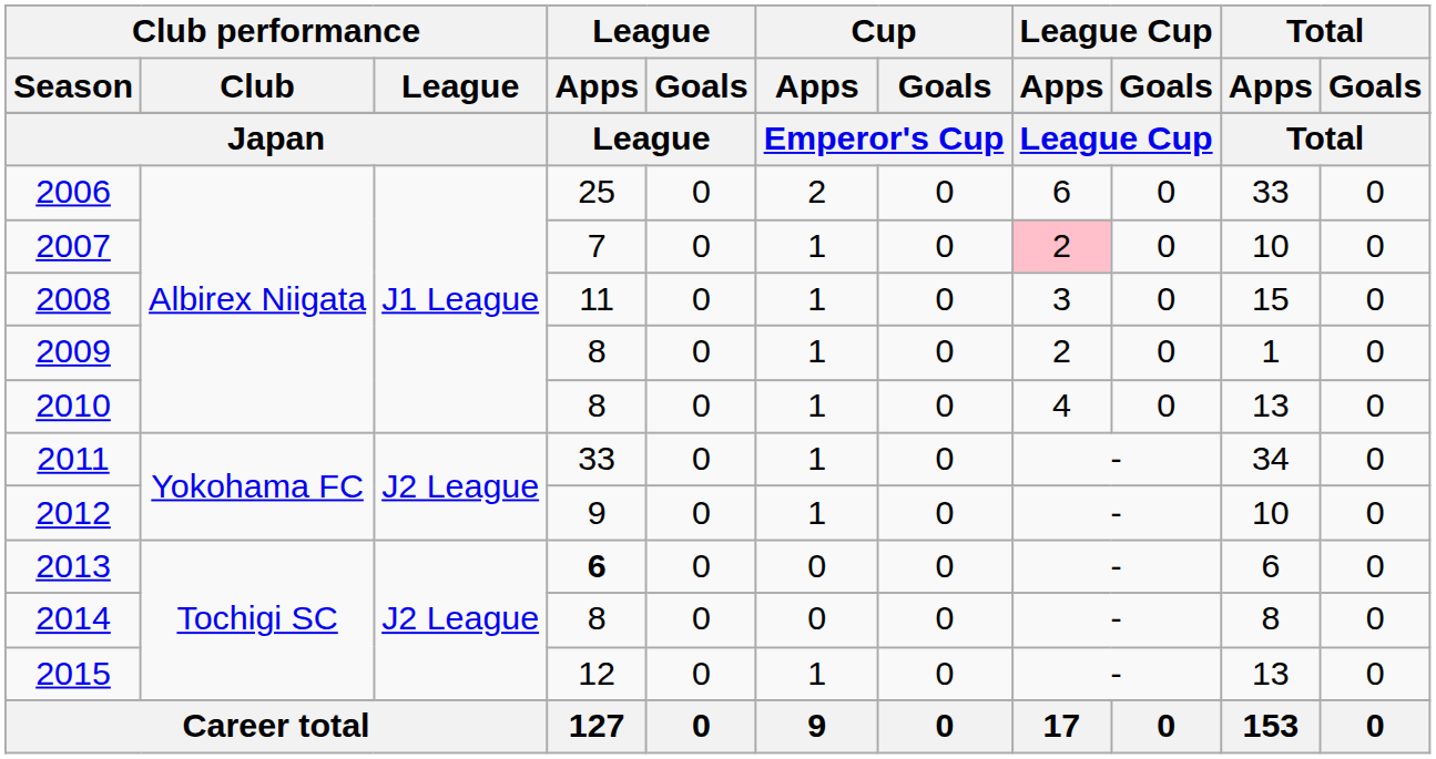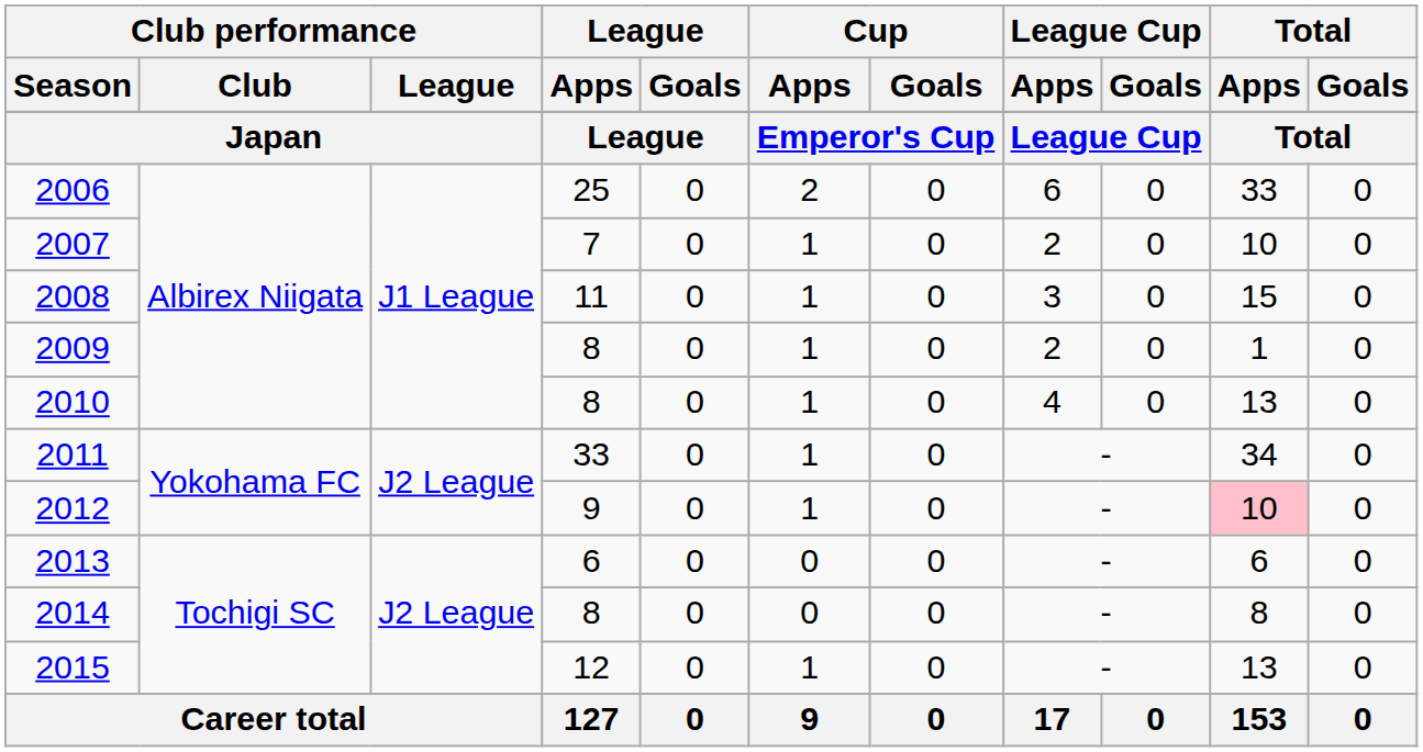2007 | League Cup / Apps: pink background -> no background
2012 | Total / Apps: no background -> pink background
2013 | League / Apps: bold -> normal
